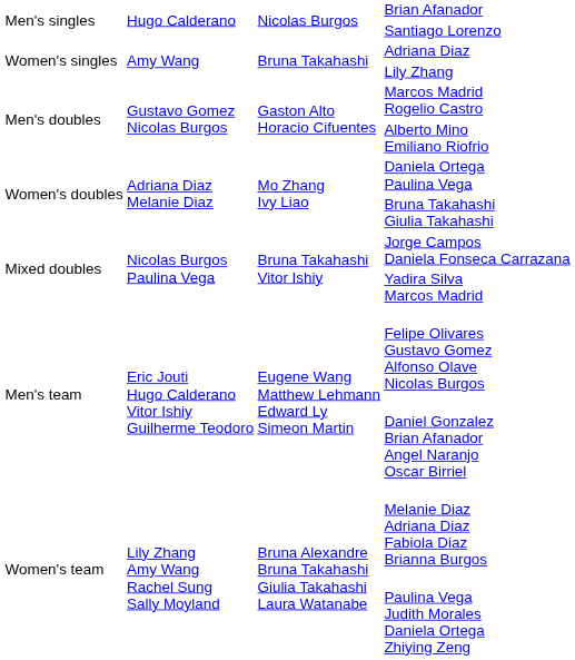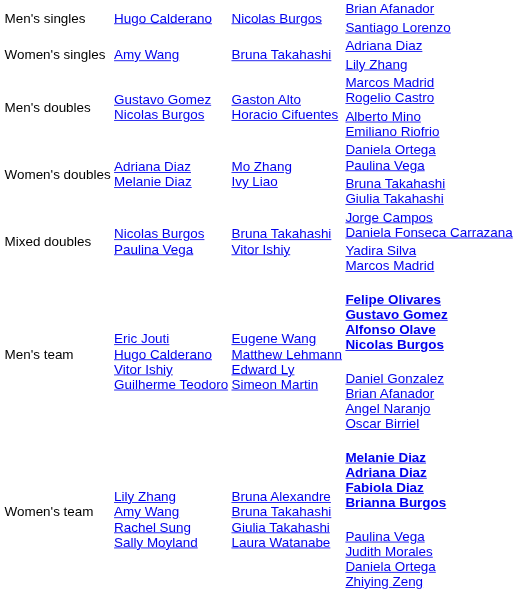Felipe Olivares Gustavo Gomez Alfonso Olave Nicolas Burgos | column 4: normal -> bold
Melanie Diaz Adriana Diaz Fabiola Diaz Brianna Burgos | column 4: normal -> bold
